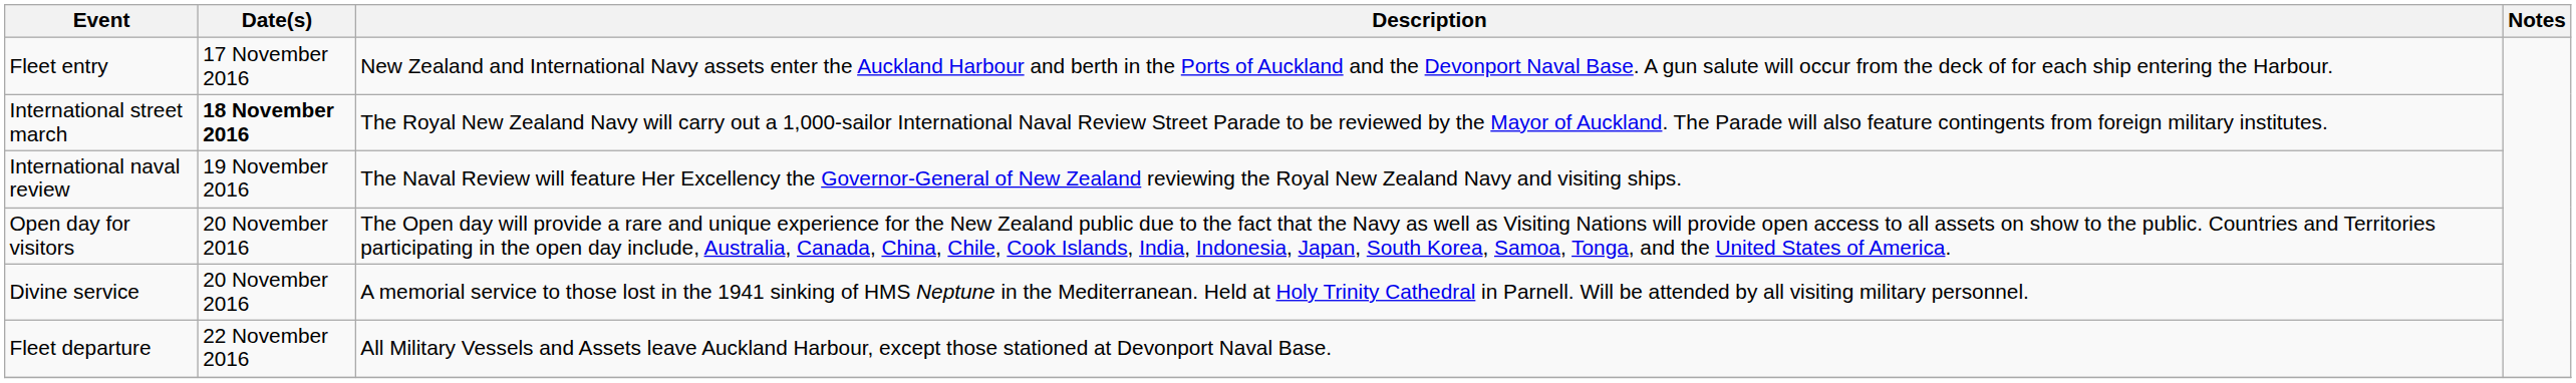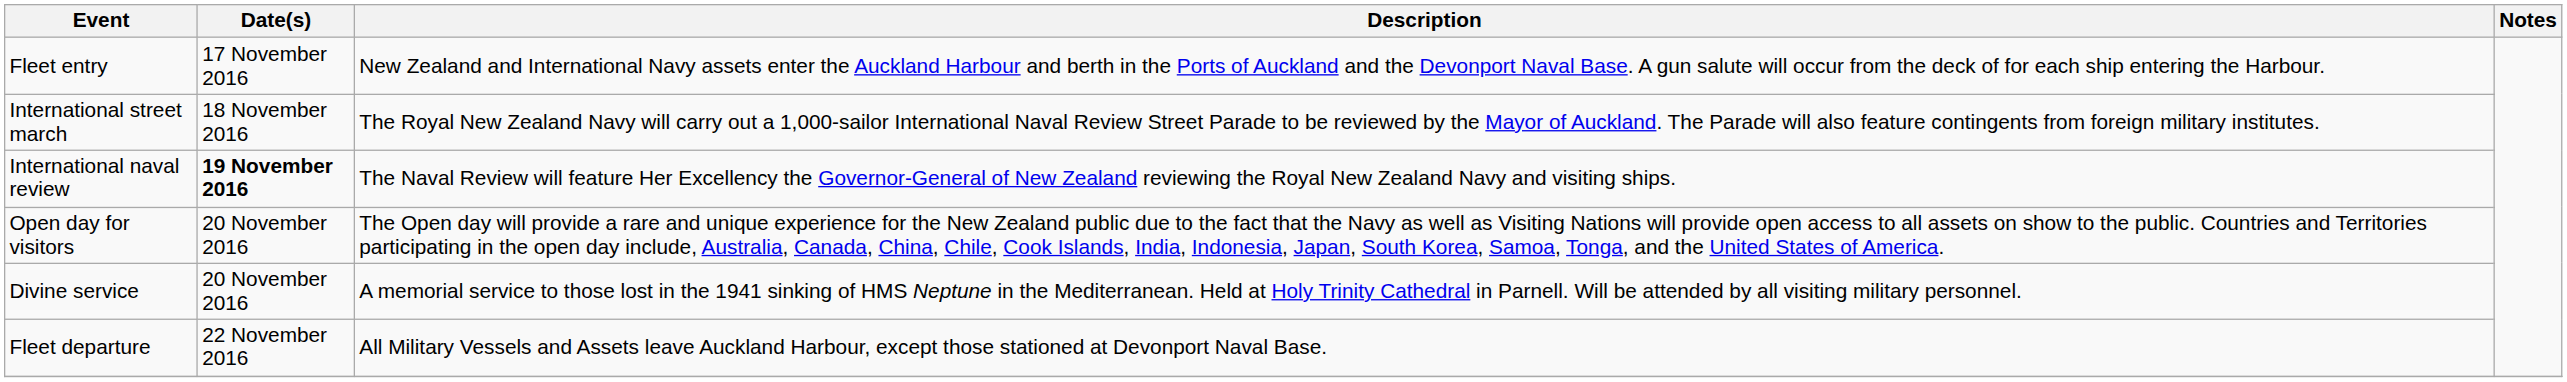International street march | Date(s): bold -> normal
International naval review | Date(s): normal -> bold
